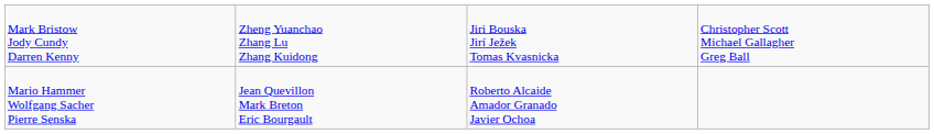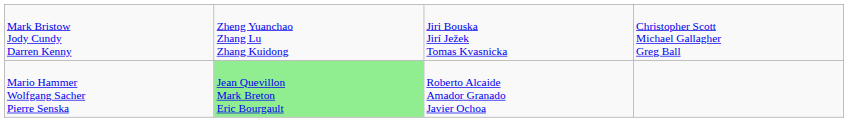Mario Hammer Wolfgang Sacher Pierre Senska | column 2: no background -> lightgreen background
